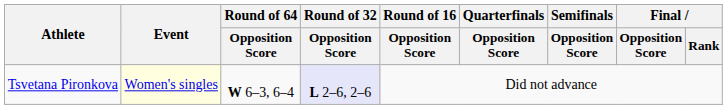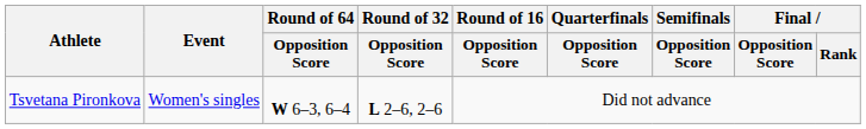Tsvetana Pironkova | Event: lightyellow background -> no background
Tsvetana Pironkova | Round of 32 / Opposition Score: lavender background -> no background
